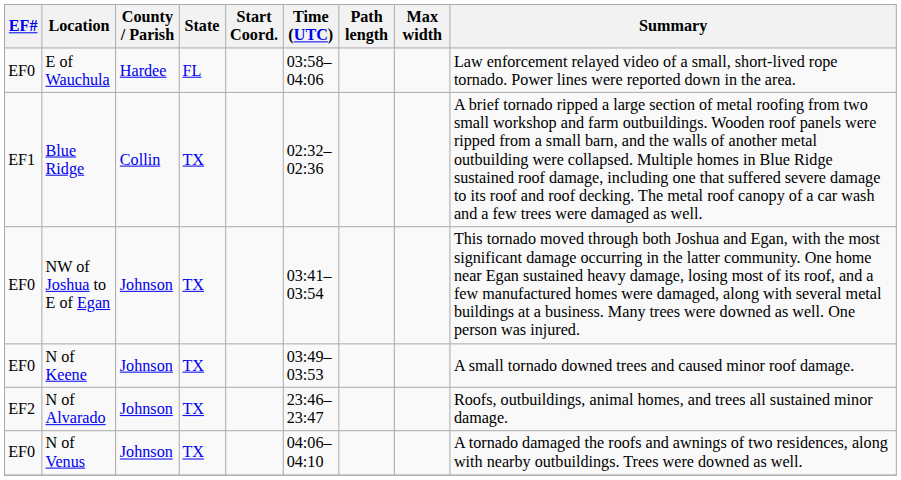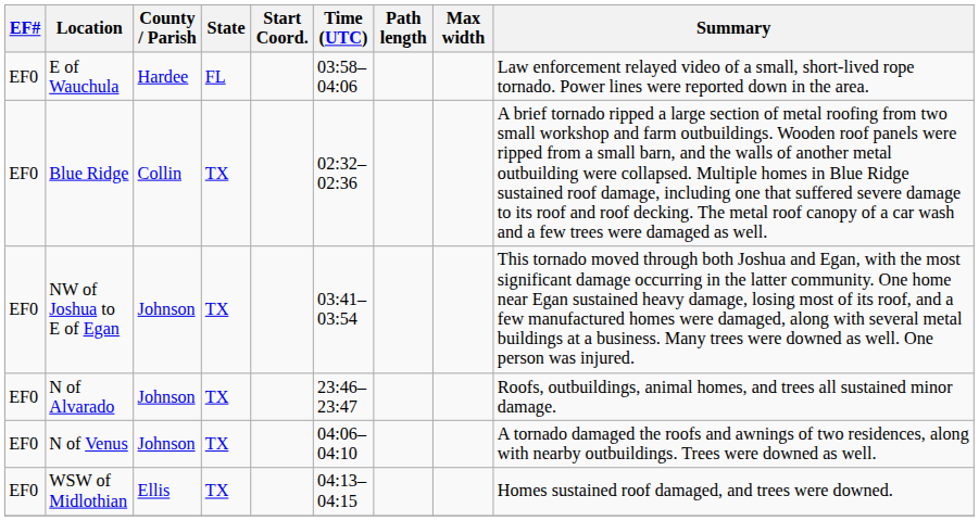Blue Ridge | EF#: EF1 -> EF0
- row: EF0 | N of Keene | Johnson | TX | 03:49–03:53 | A small tornado downed trees and caused minor roof damage.
N of Alvarado | EF#: EF2 -> EF0
+ row: EF0 | WSW of Midlothian | Ellis | TX | 04:13–04:15 | Homes sustained roof damaged, and trees were downed.
